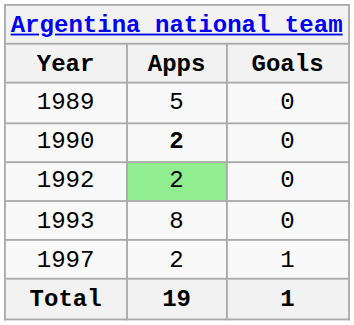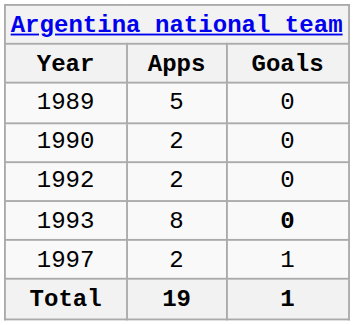1990 | Apps: bold -> normal
1992 | Apps: lightgreen background -> no background
1993 | Goals: normal -> bold
